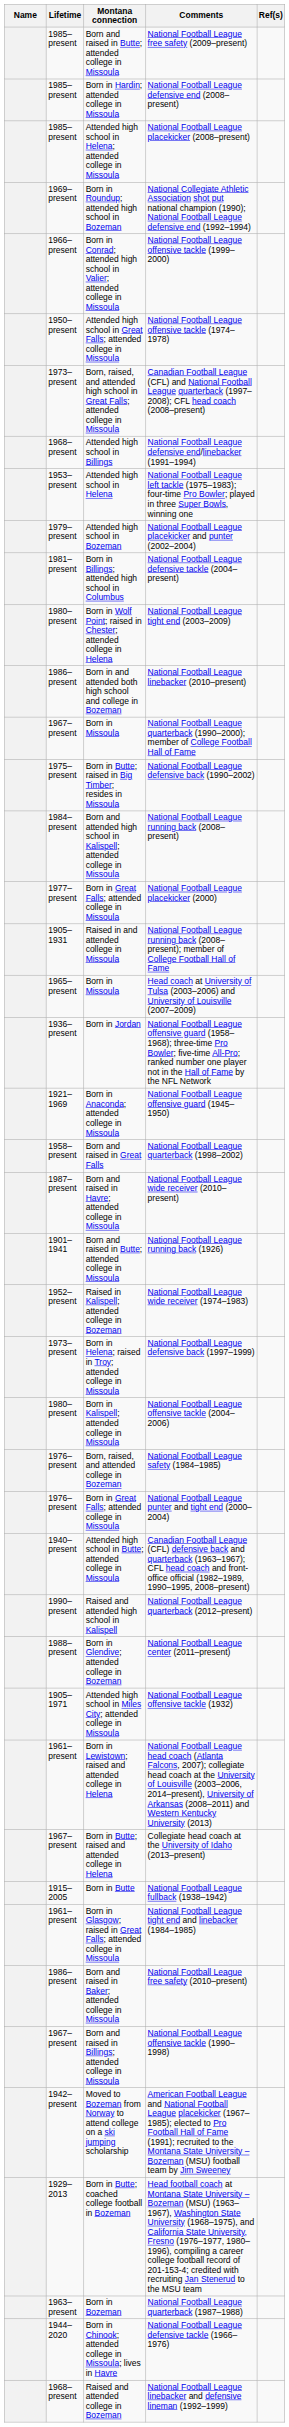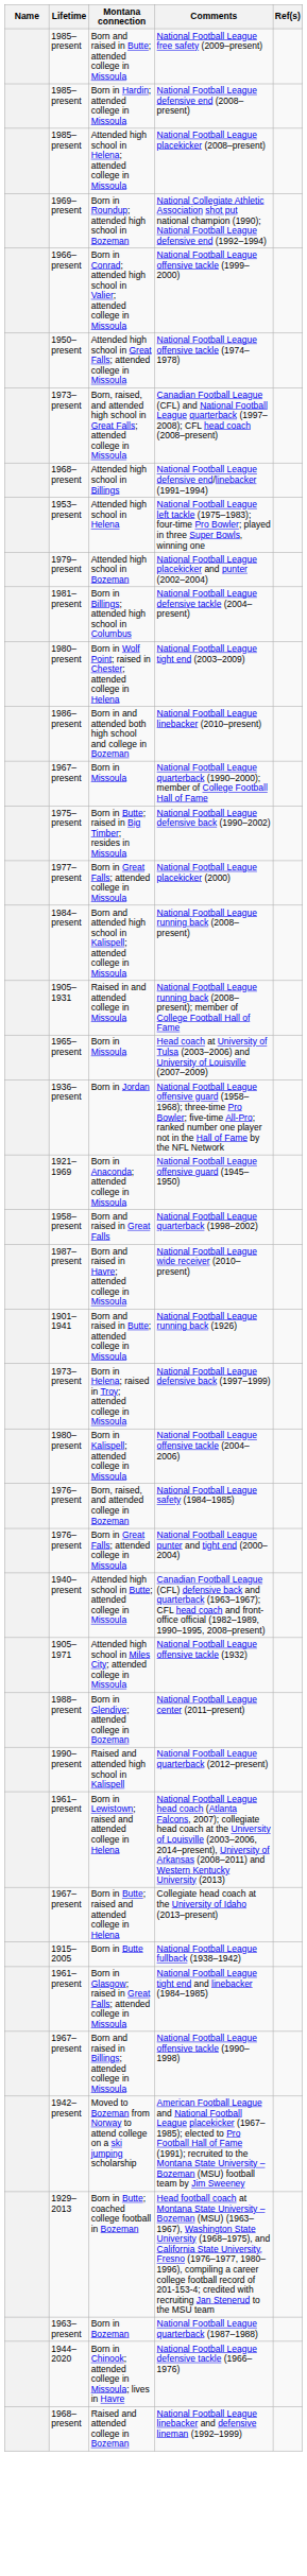rows swapped: National Football League placekicker (2000) <-> National Football League running back (2008–present)
- row: 1952–present | Raised in Kalispell; attended college in Bozeman | National Football League wide receiver (1974–1983)
rows swapped: National Football League quarterback (2012–present) <-> National Football League offensive tackle (1932)
- row: 1986–present | Born and raised in Baker; attended college in Missoula | National Football League free safety (2010–present)
